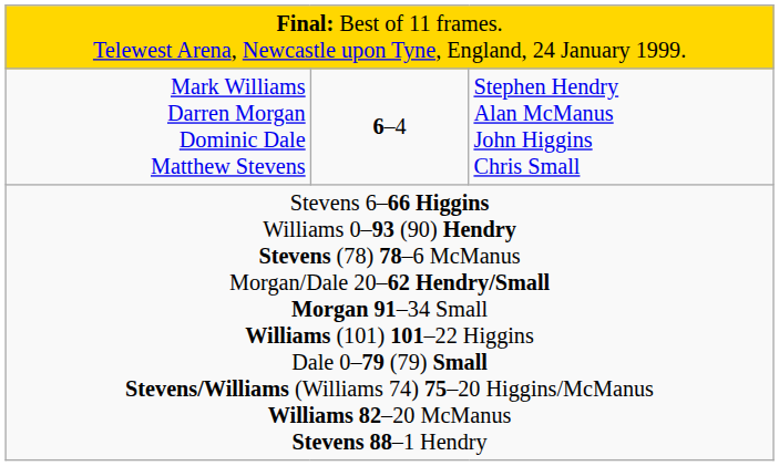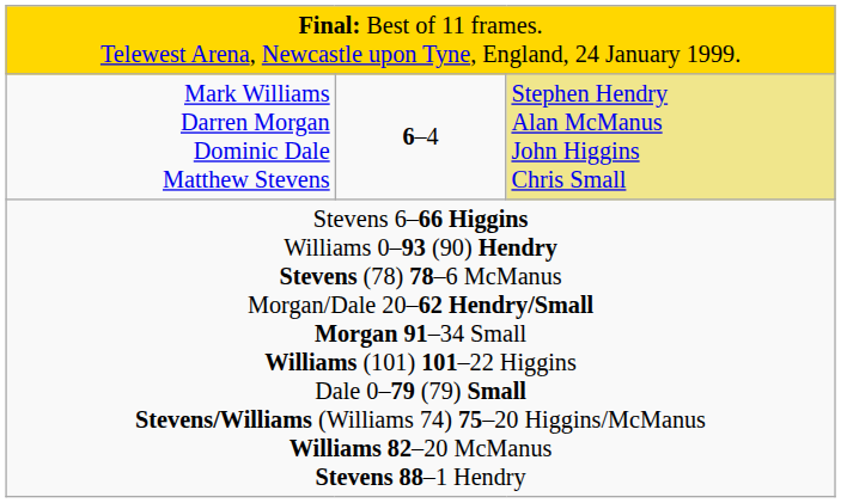Mark Williams Darren Morgan Dominic Dale Matthew Stevens | column 3: no background -> khaki background
